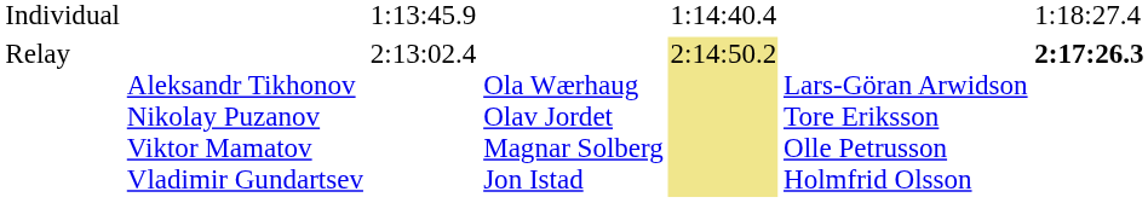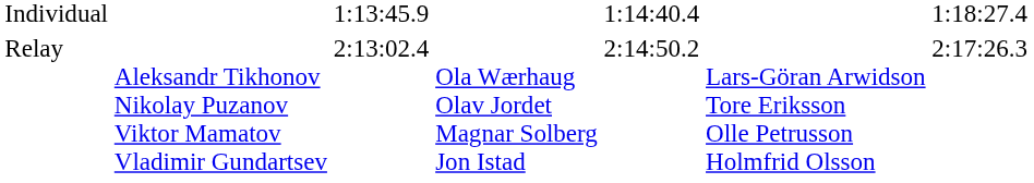Relay | column 5: khaki background -> no background
Relay | column 7: bold -> normal
